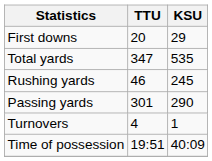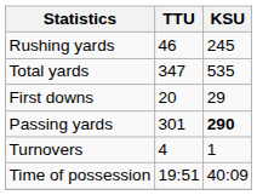rows swapped: First downs <-> Rushing yards
Passing yards | KSU: normal -> bold
